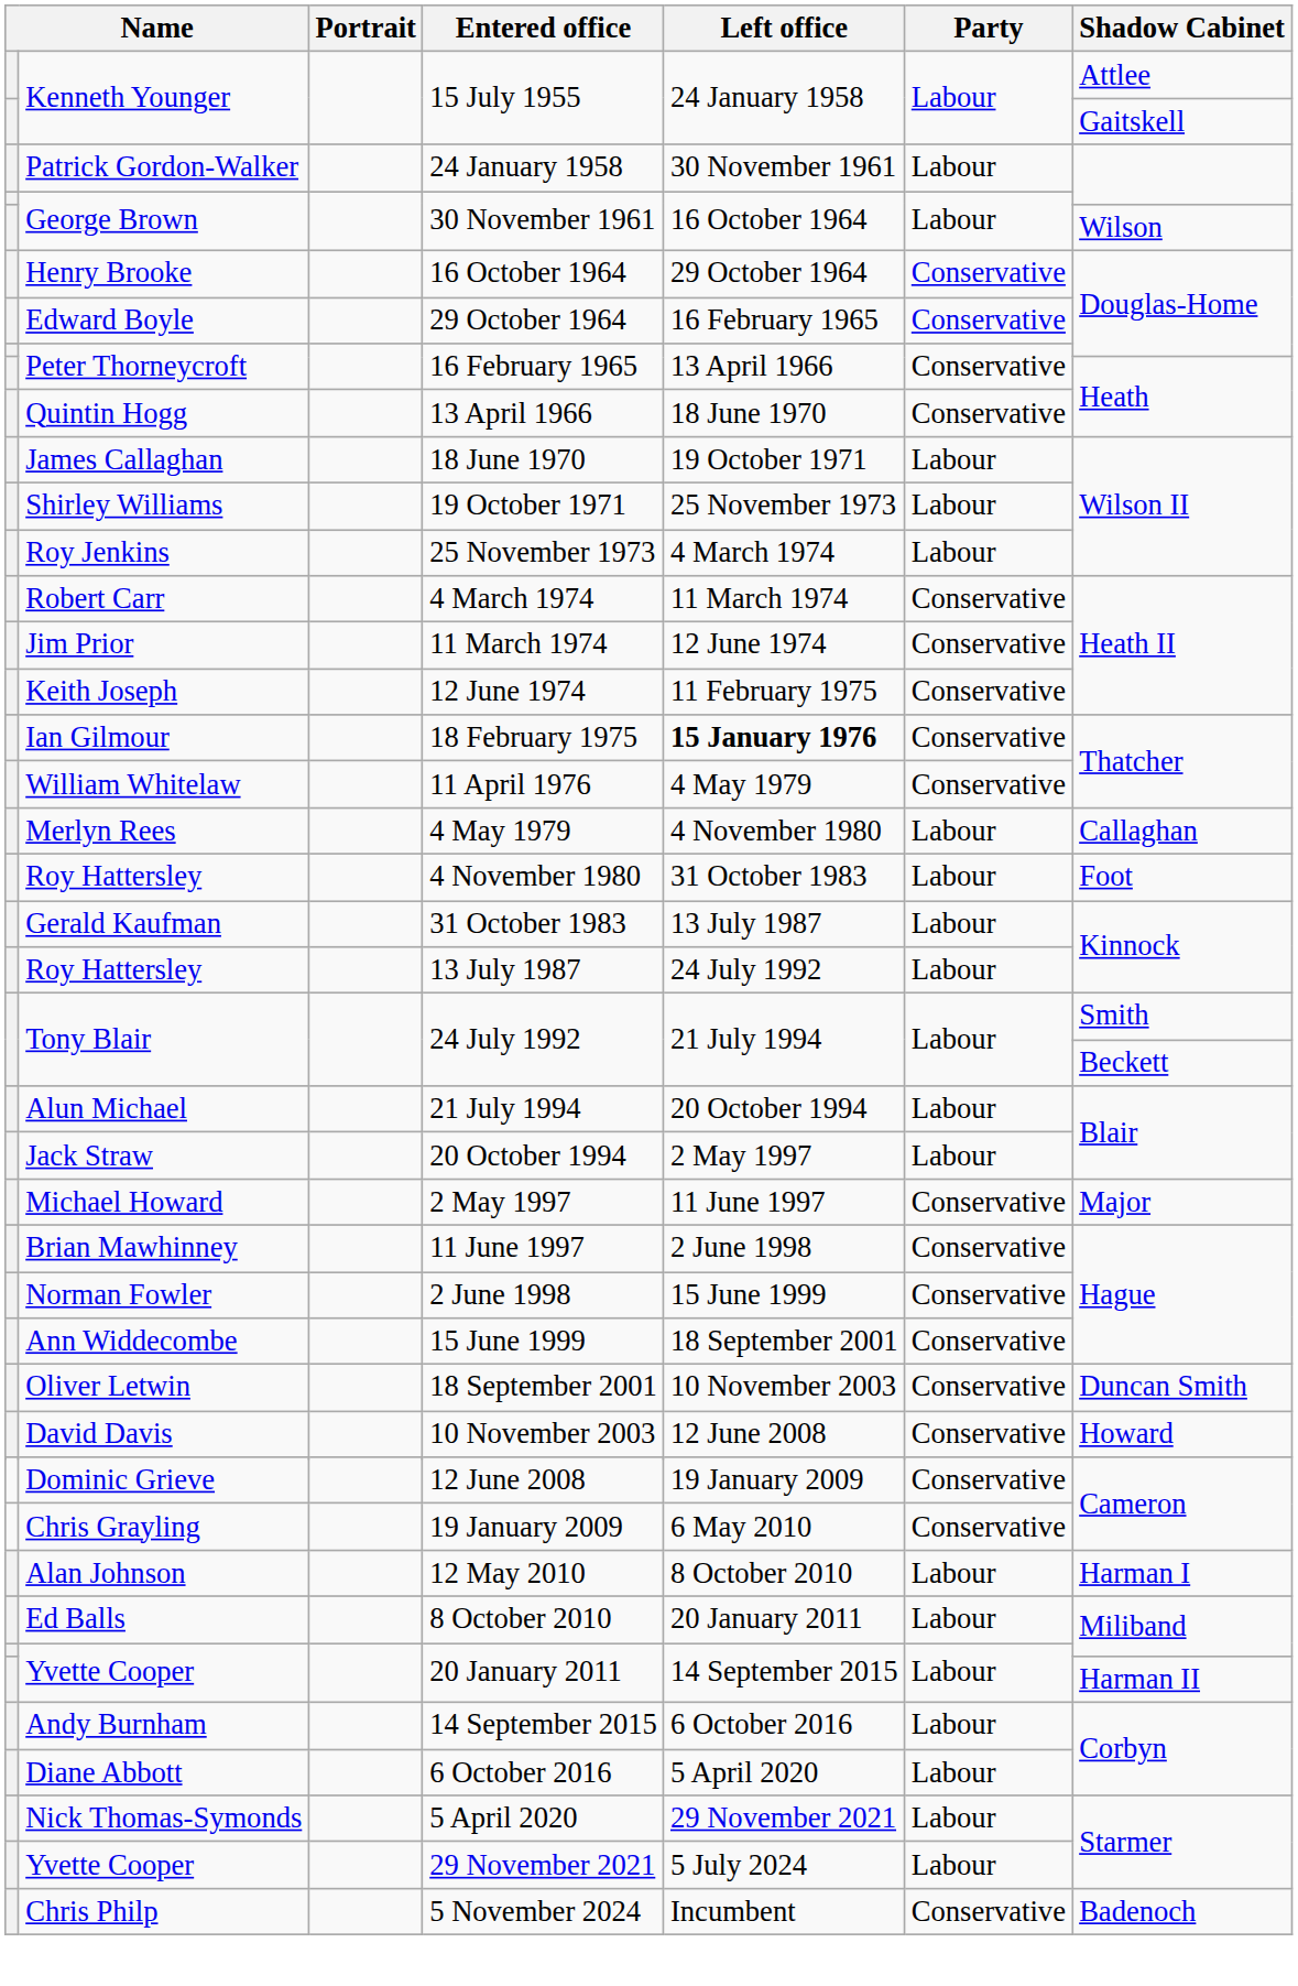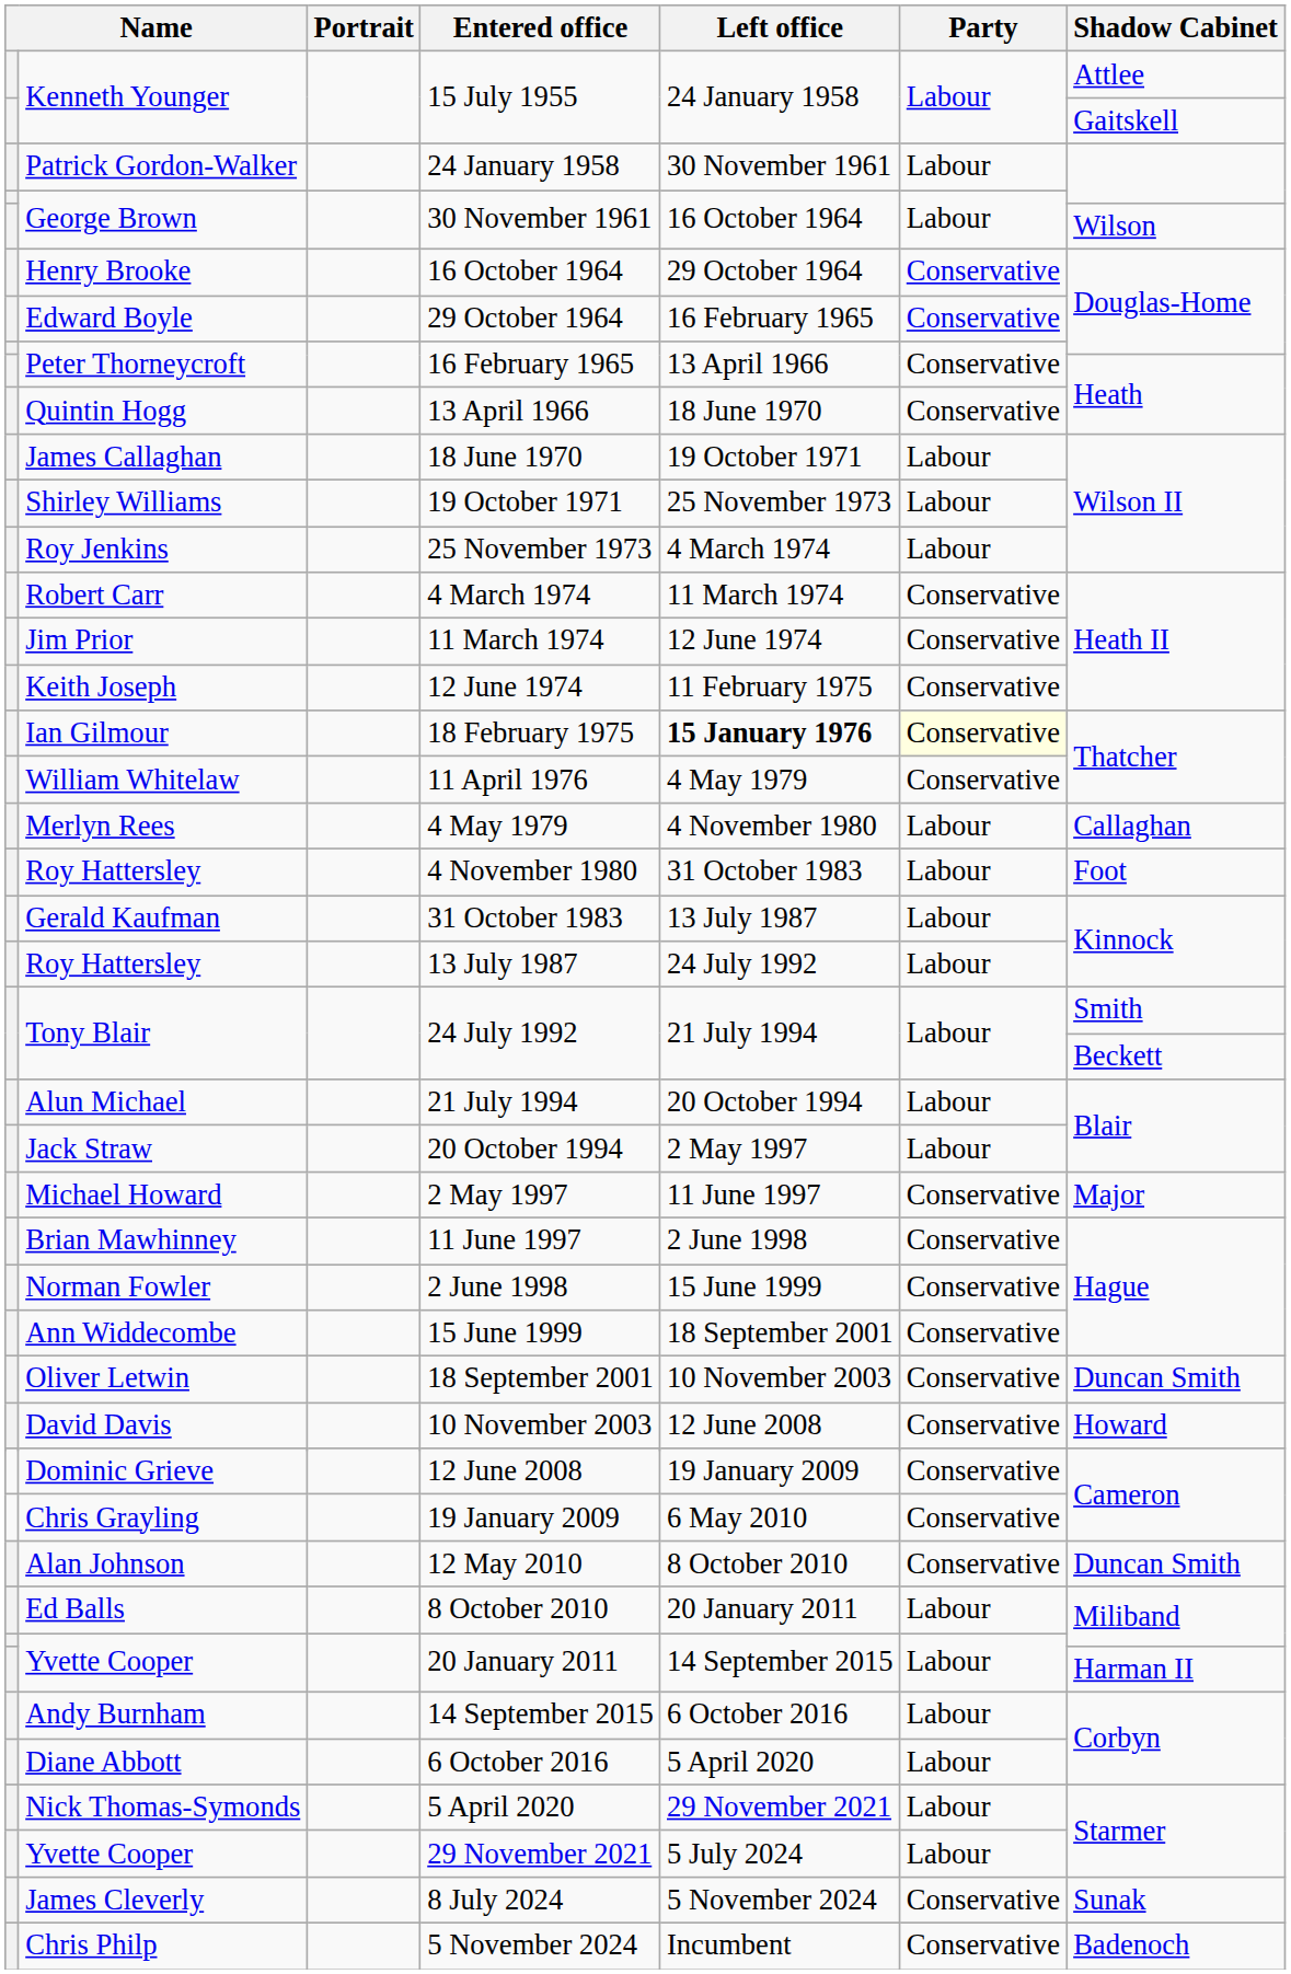18 February 1975 | Party: no background -> lightyellow background
12 May 2010 | Party: Labour -> Conservative
12 May 2010 | Shadow Cabinet: Harman I -> Duncan Smith
+ row: James Cleverly | 8 July 2024 | 5 November 2024 | Conservative | Sunak
